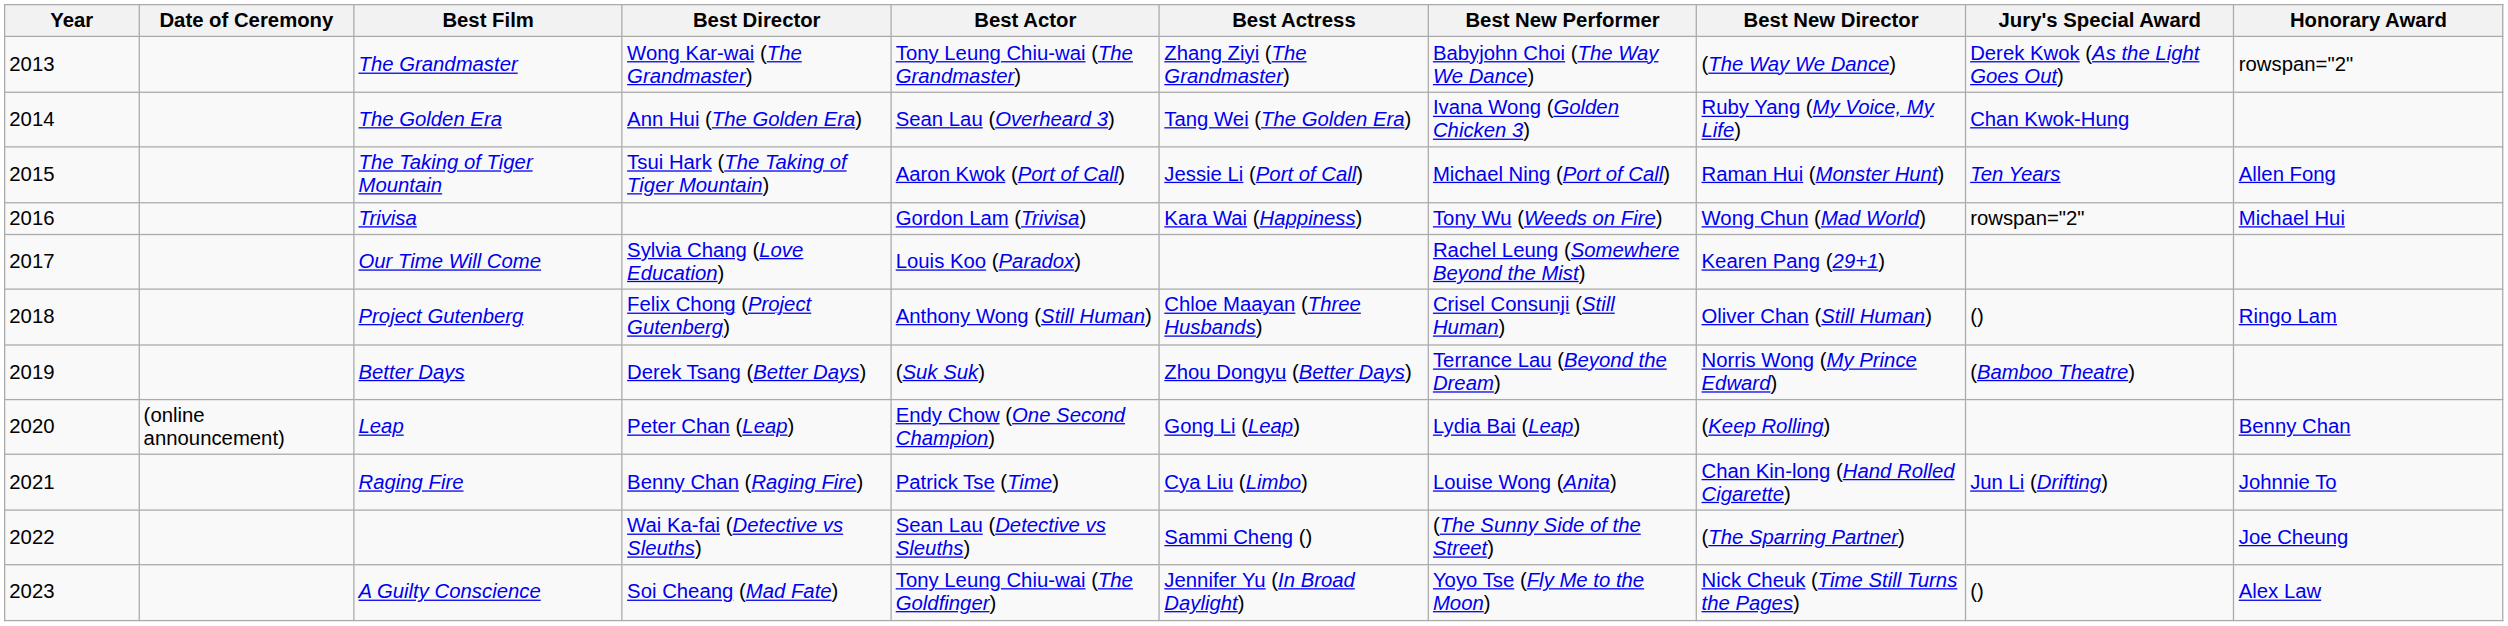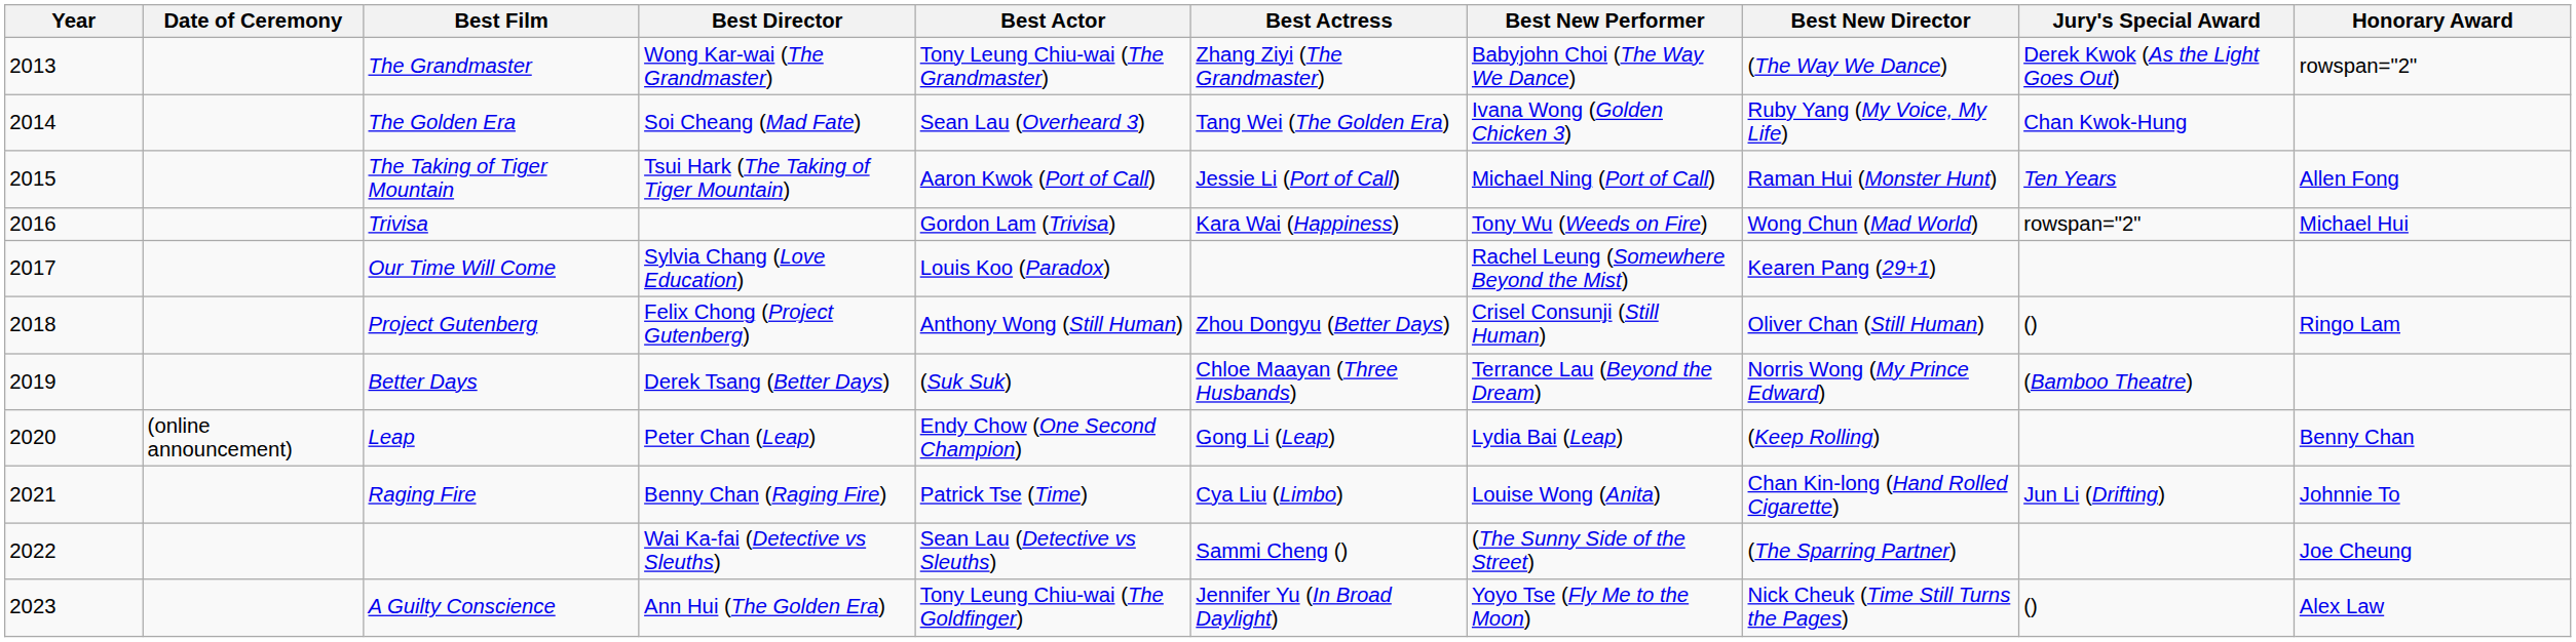The Golden Era | Best Director: Ann Hui (The Golden Era) -> Soi Cheang (Mad Fate)
Project Gutenberg | Best Actress: Chloe Maayan (Three Husbands) -> Zhou Dongyu (Better Days)
Better Days | Best Actress: Zhou Dongyu (Better Days) -> Chloe Maayan (Three Husbands)
A Guilty Conscience | Best Director: Soi Cheang (Mad Fate) -> Ann Hui (The Golden Era)
